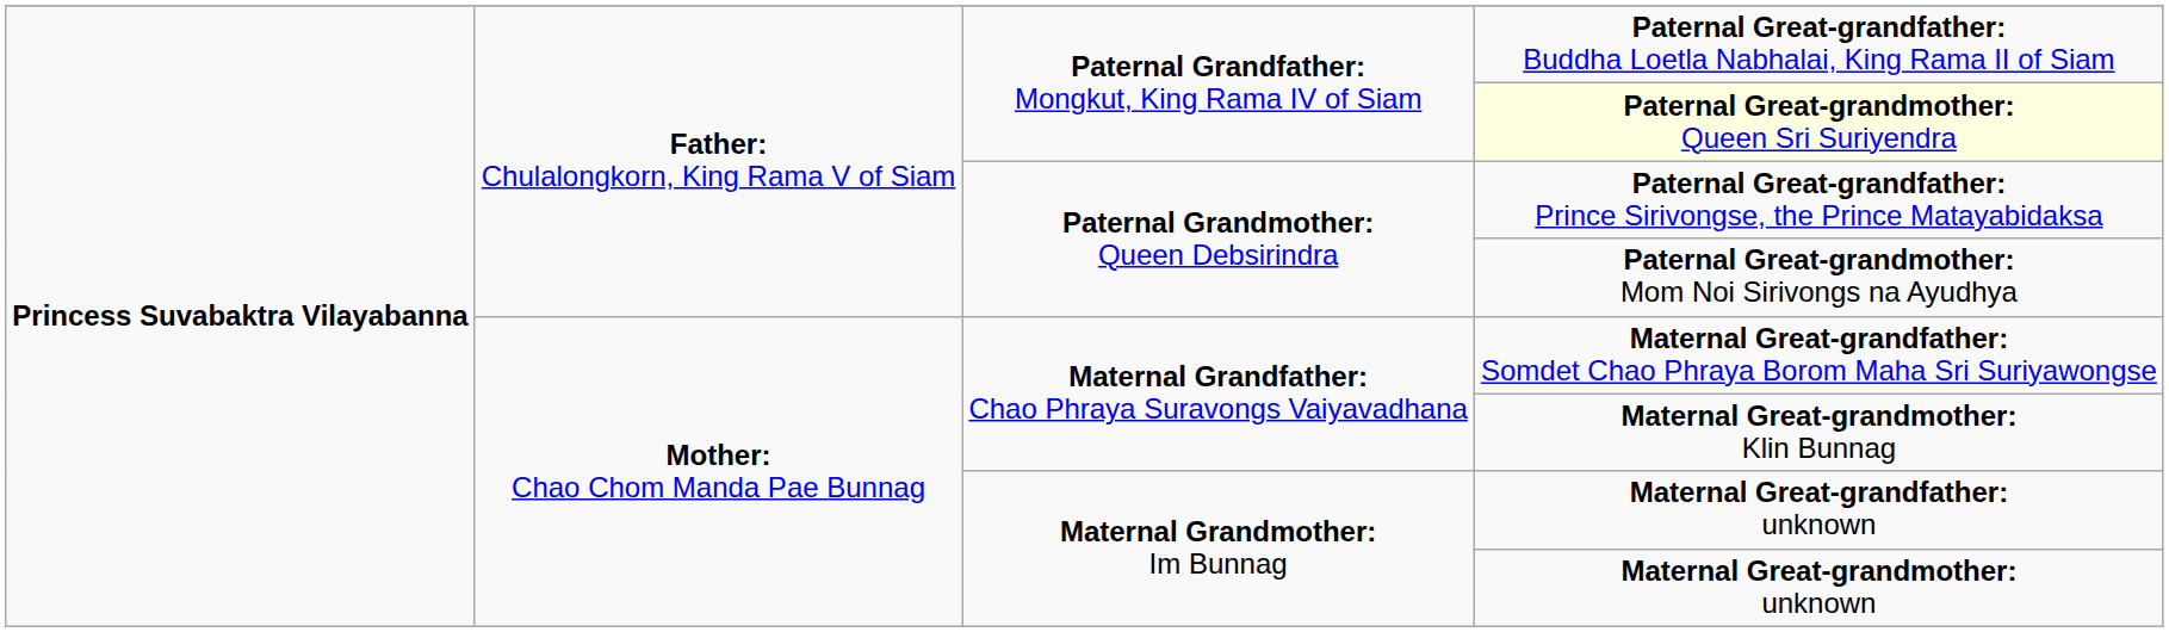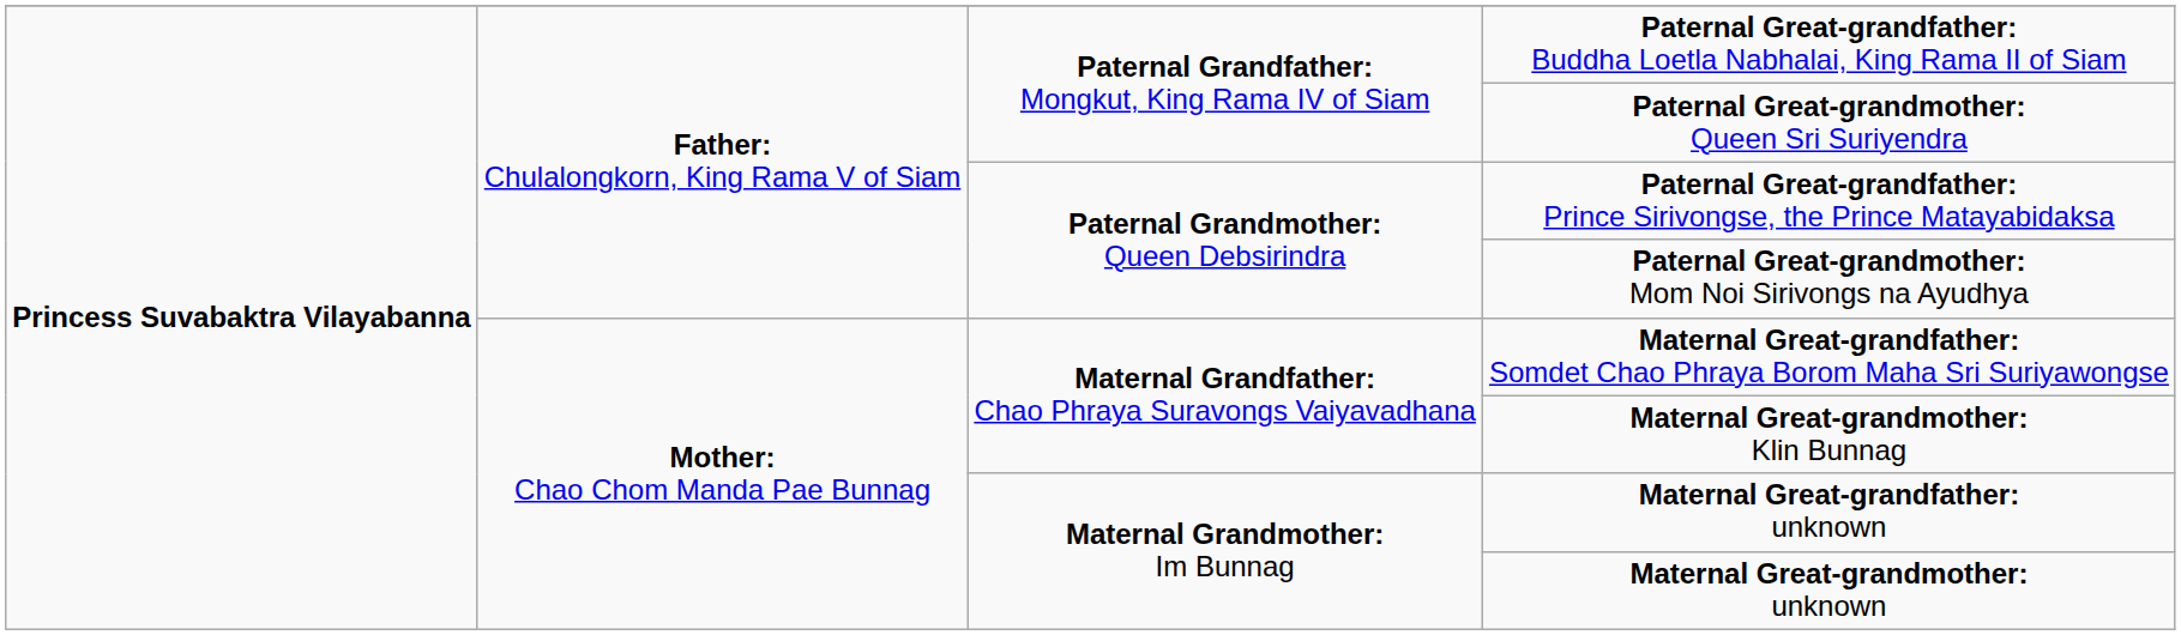Paternal Great-grandmother: Queen Sri Suriyendra | column 4: lightyellow background -> no background
